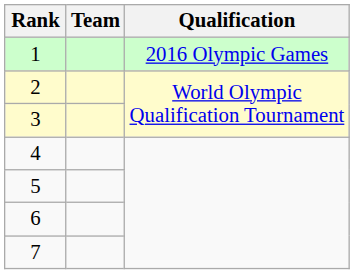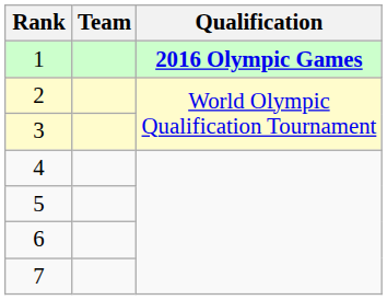1 | Qualification: normal -> bold
